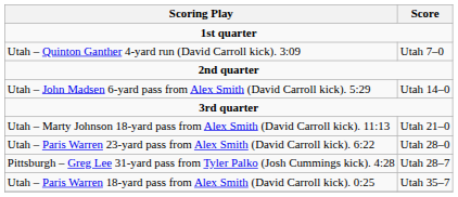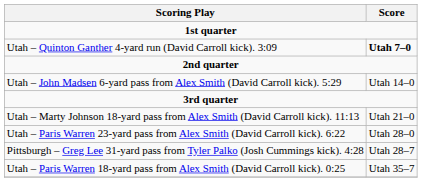Utah – Quinton Ganther 4-yard run (David Carroll kick). 3:09 | Score: normal -> bold
